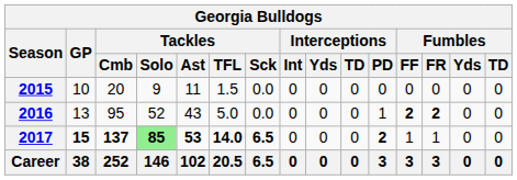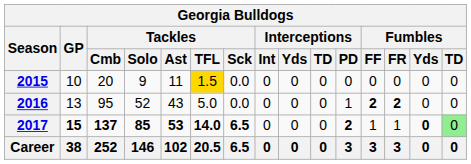2015 | Tackles / TFL: no background -> gold background
2017 | Tackles / Solo: lightgreen background -> no background
2017 | Fumbles / Yds: normal -> bold
2017 | Fumbles / TD: no background -> lightgreen background
